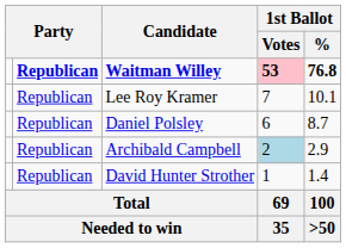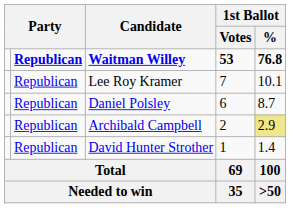Waitman Willey | 1st Ballot / Votes: pink background -> no background
Archibald Campbell | 1st Ballot / Votes: lightblue background -> no background
Archibald Campbell | 1st Ballot / %: no background -> khaki background
